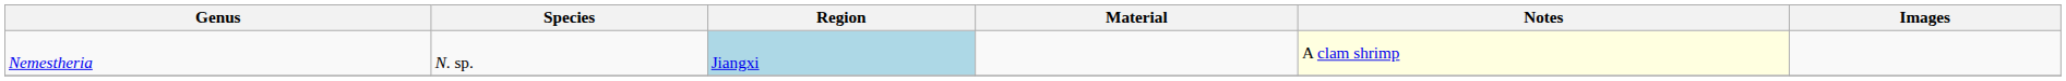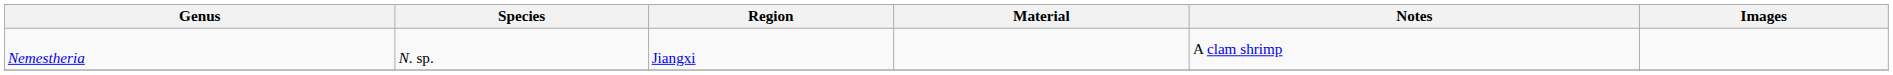Nemestheria | Region: lightblue background -> no background
Nemestheria | Notes: lightyellow background -> no background
